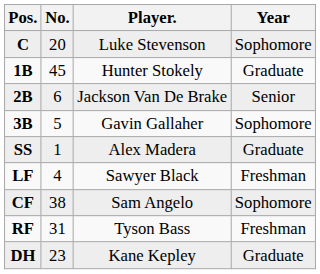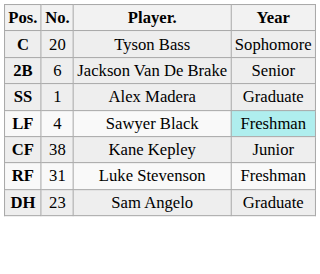C | Player.: Luke Stevenson -> Tyson Bass
- row: 1B | 45 | Hunter Stokely | Graduate
- row: 3B | 5 | Gavin Gallaher | Sophomore
LF | Year: no background -> paleturquoise background
CF | Player.: Sam Angelo -> Kane Kepley
CF | Year: Sophomore -> Junior
RF | Player.: Tyson Bass -> Luke Stevenson
DH | Player.: Kane Kepley -> Sam Angelo
